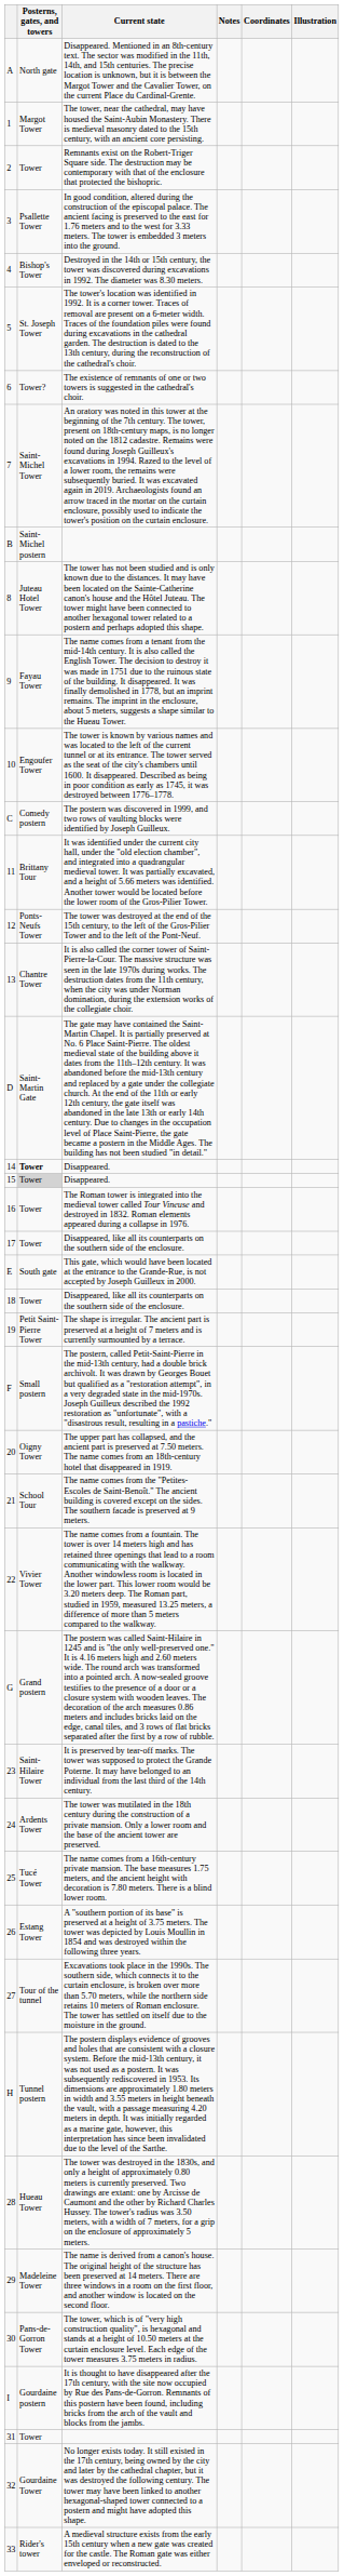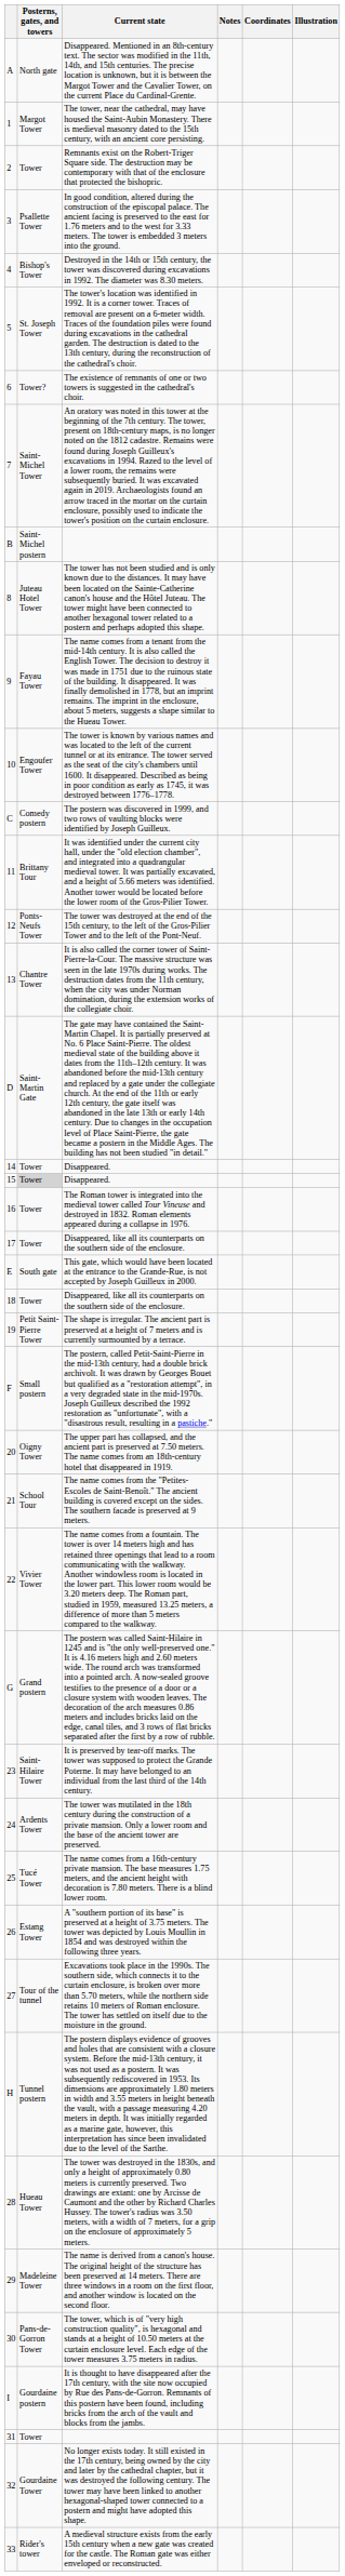14 / Disappeared. | Posterns, gates, and towers: bold -> normal
